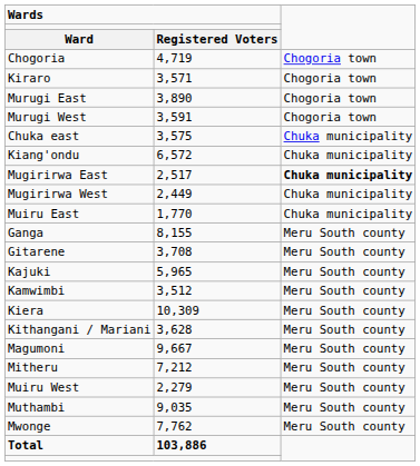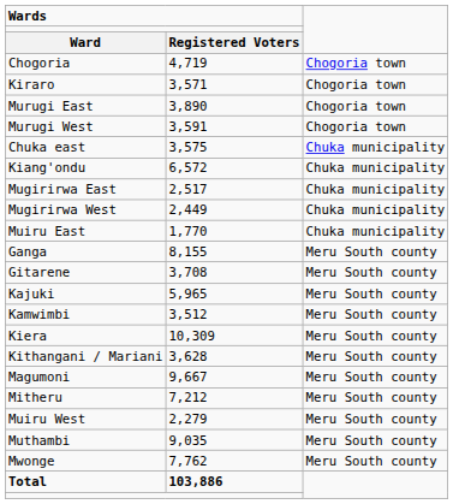Mugirirwa East | column 3: bold -> normal
